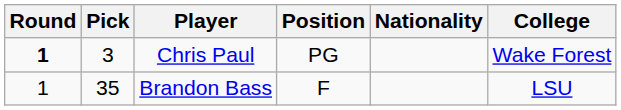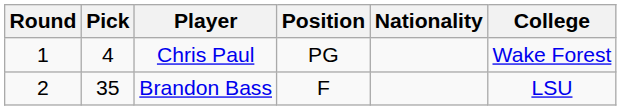Chris Paul | Round: bold -> normal
Chris Paul | Pick: 3 -> 4
Brandon Bass | Round: 1 -> 2
